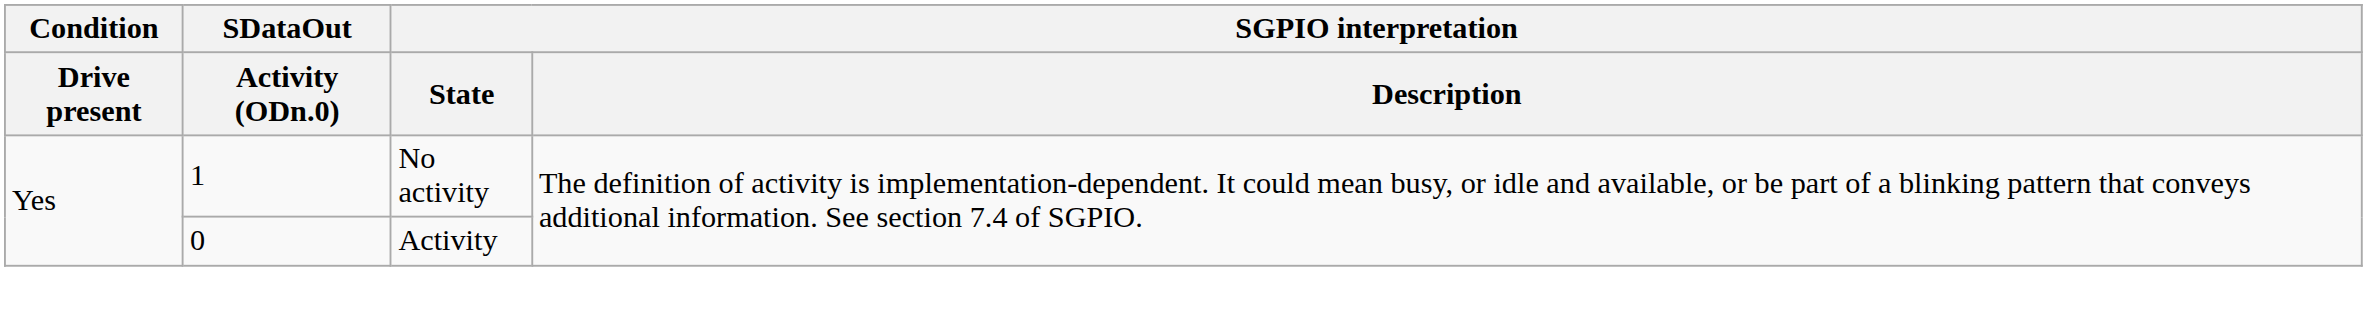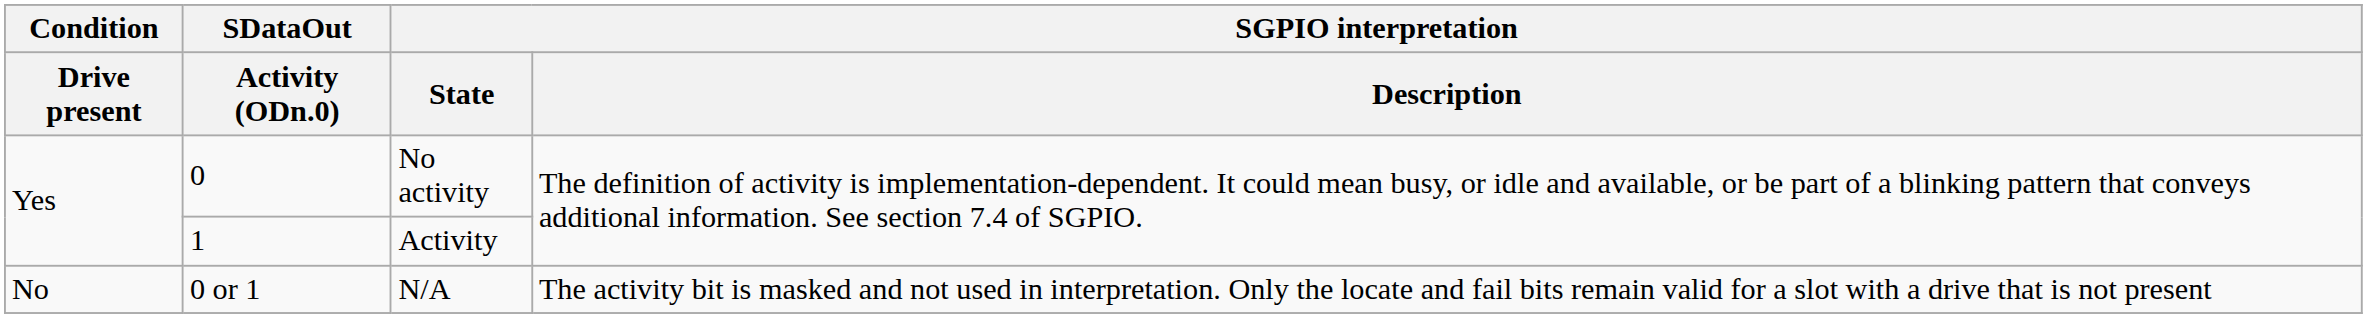No activity | SDataOut / Activity (ODn.0): 1 -> 0
Activity | SDataOut / Activity (ODn.0): 0 -> 1
+ row: No | 0 or 1 | N/A | The activity bit is masked and not used in interpretation. Only the locate and fail bits remain valid for a slot with a drive that is not present
